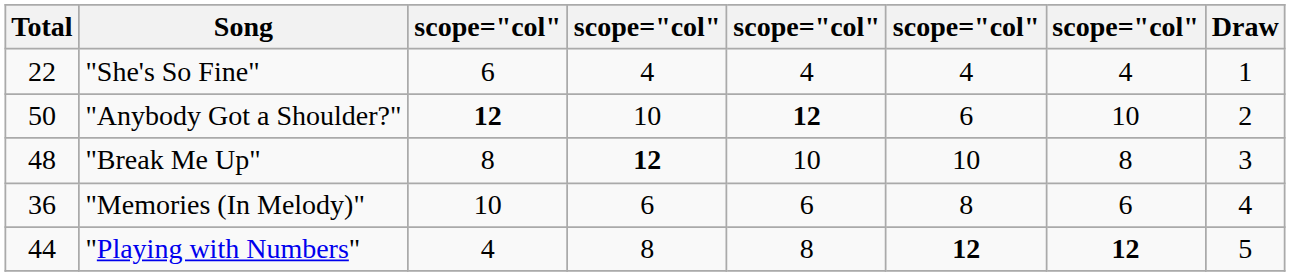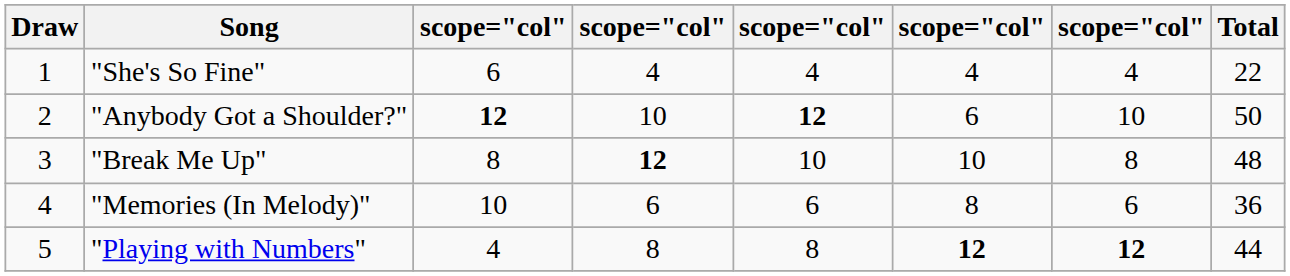columns swapped: Draw <-> Total
